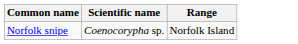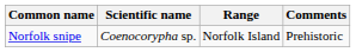+ column: Comments | Prehistoric
